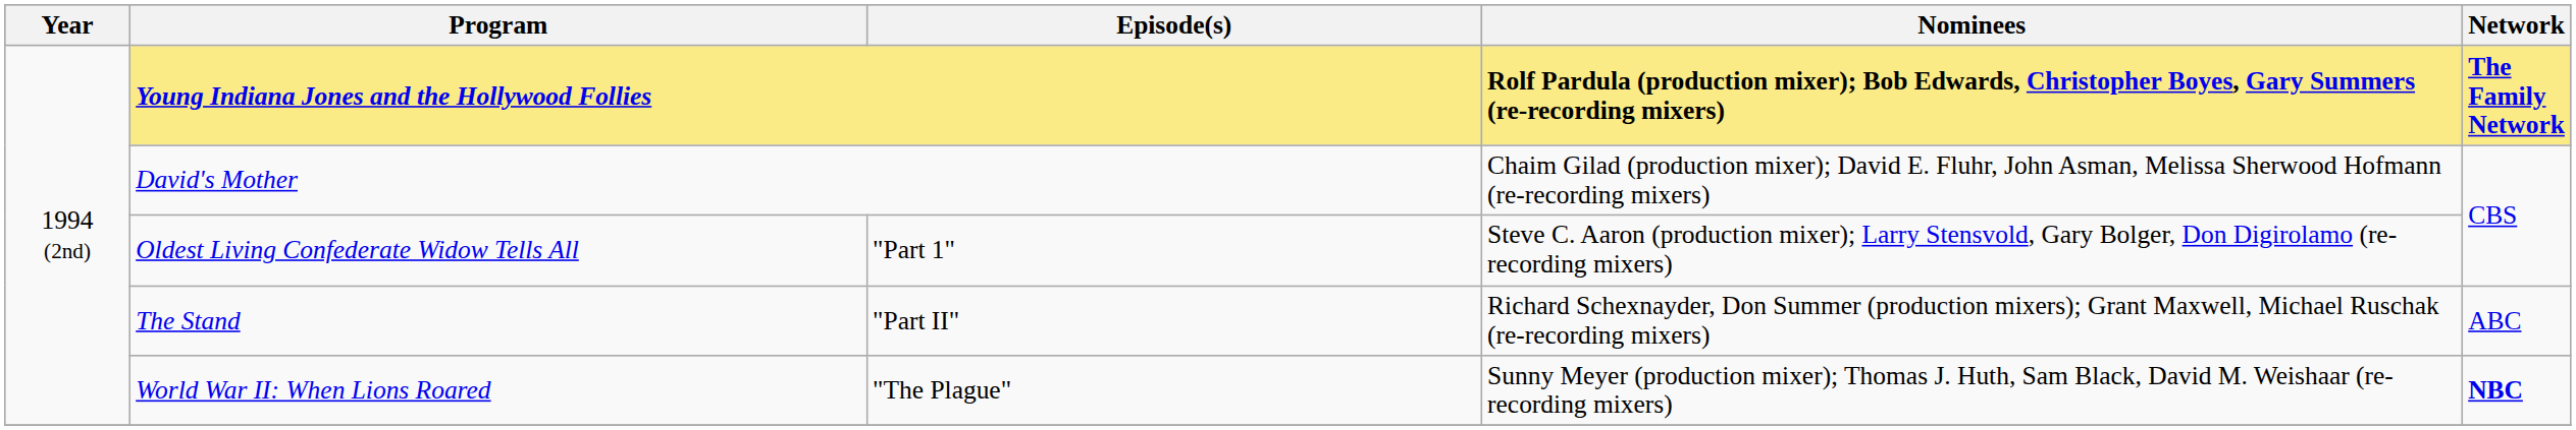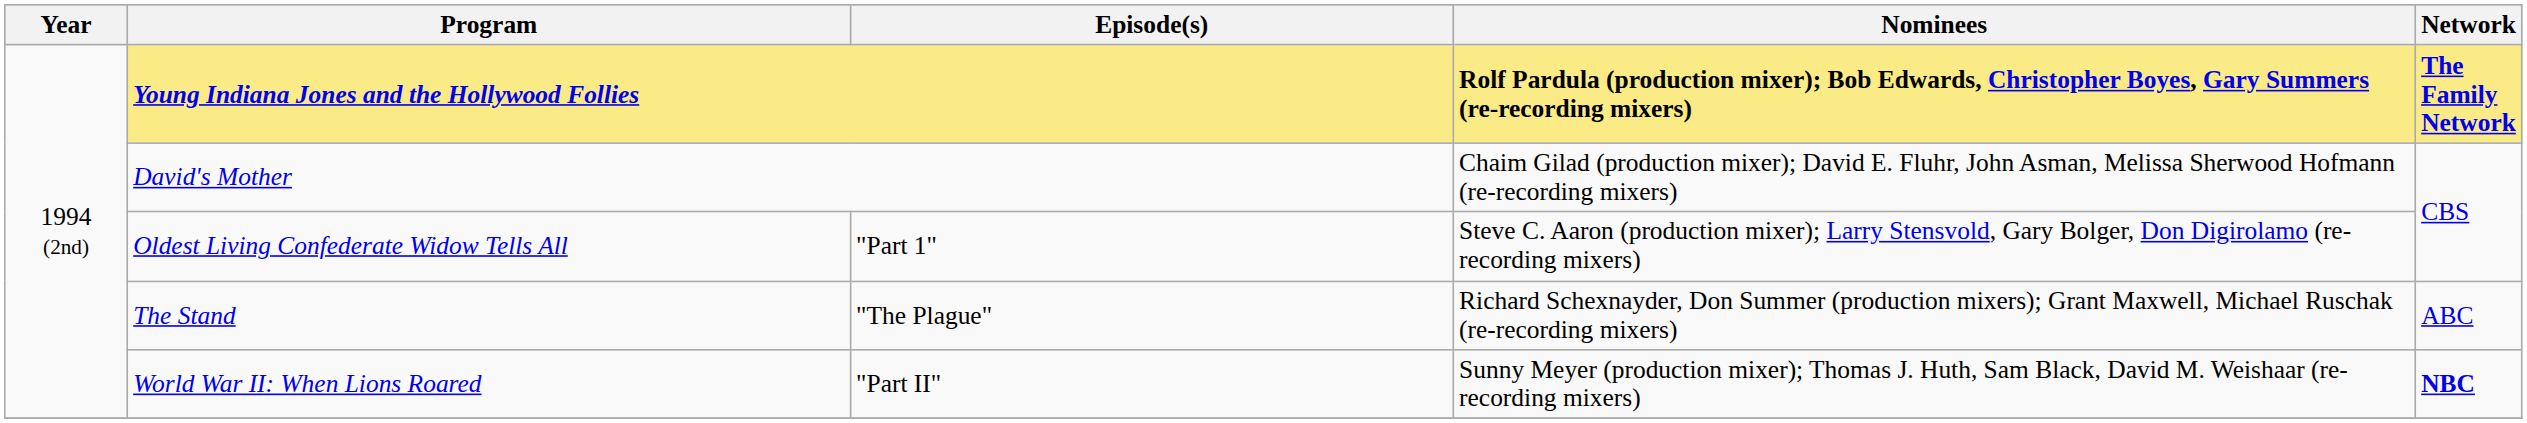The Stand | Episode(s): "Part II" -> "The Plague"
World War II: When Lions Roared | Episode(s): "The Plague" -> "Part II"
